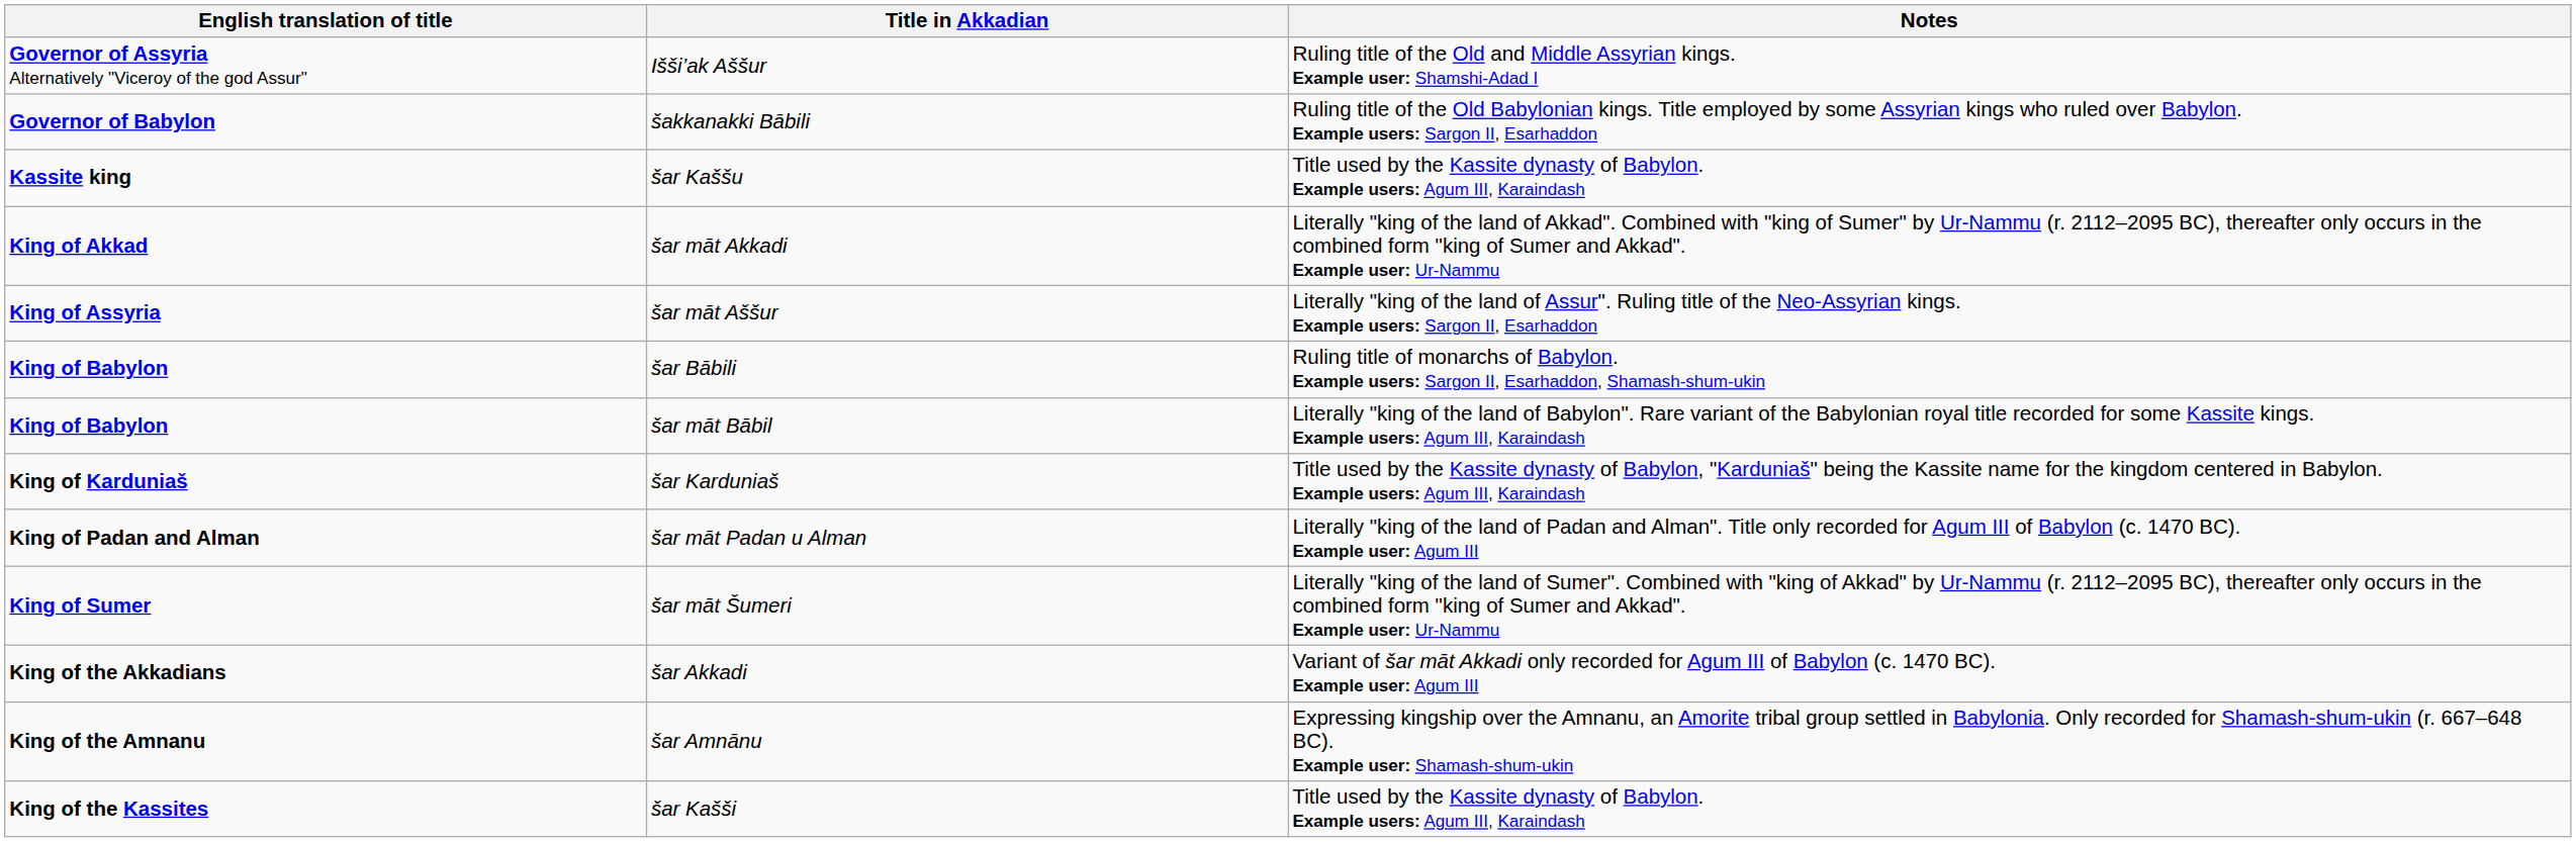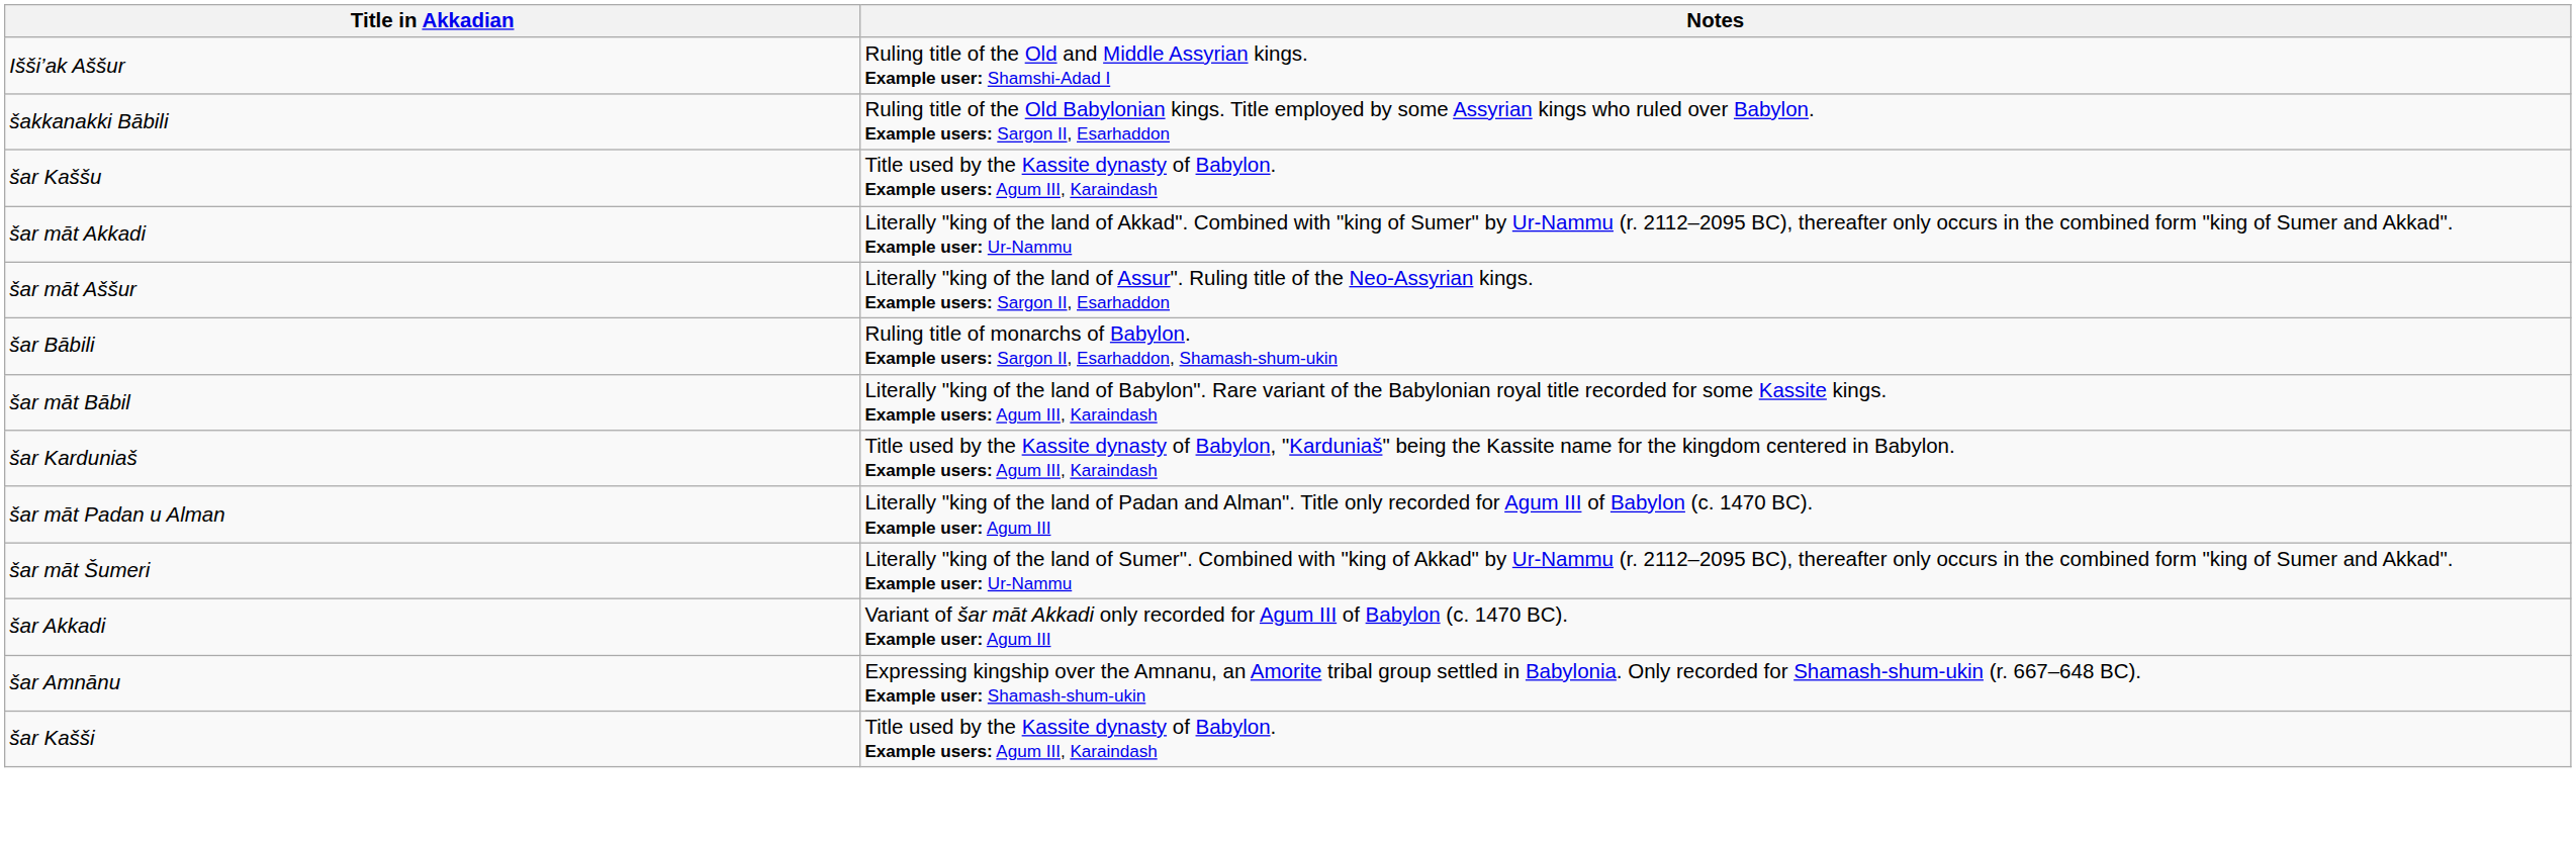- column: English translation of title | Governor of Assyria Alternatively "Viceroy of the god Assur" | Governor of Babylon | Kassite king | King of Akkad | King of Assyria | King of Babylon | King of Babylon | King of Karduniaš | King of Padan and Alman | King of Sumer | King of the Akkadians | King of the Amnanu | King of the Kassites
